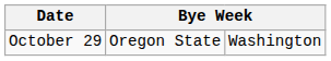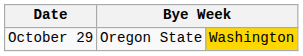October 29 | column 3: no background -> gold background
